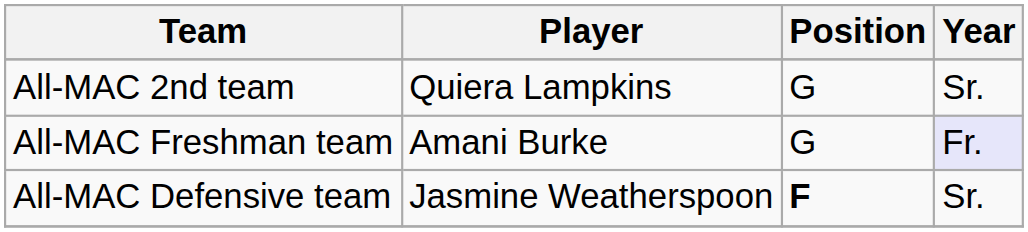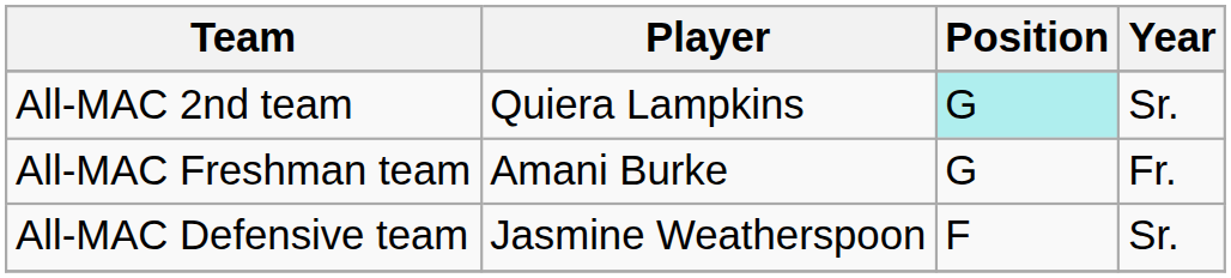row 2 | Position: no background -> paleturquoise background
row 3 | Year: lavender background -> no background
row 4 | Position: bold -> normal
